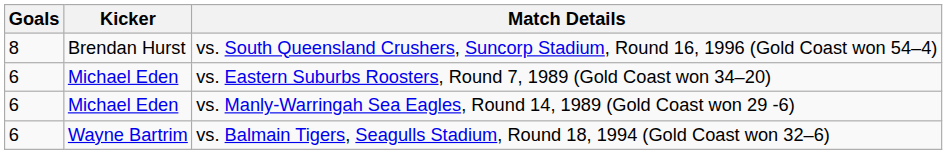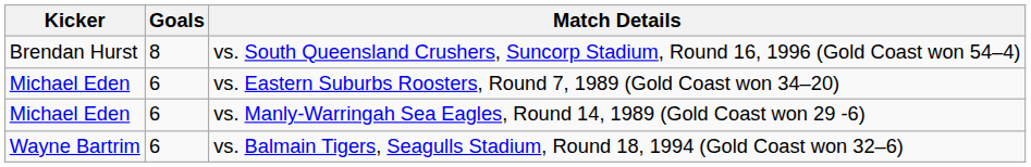columns swapped: Goals <-> Kicker
